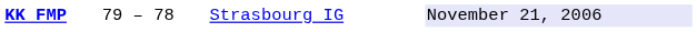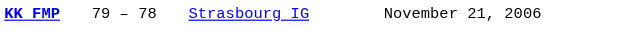KK FMP | column 4: lavender background -> no background
